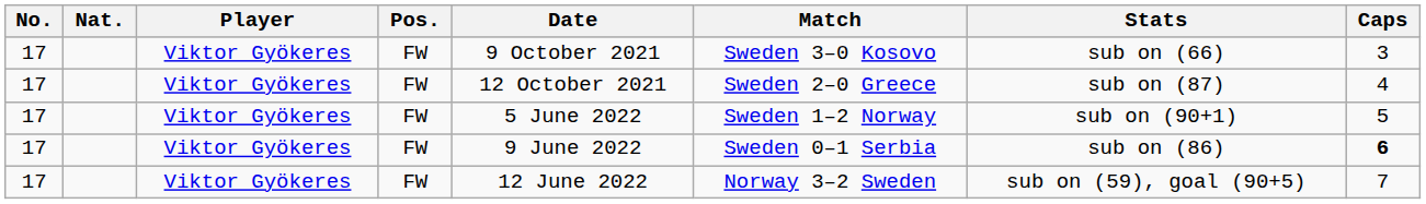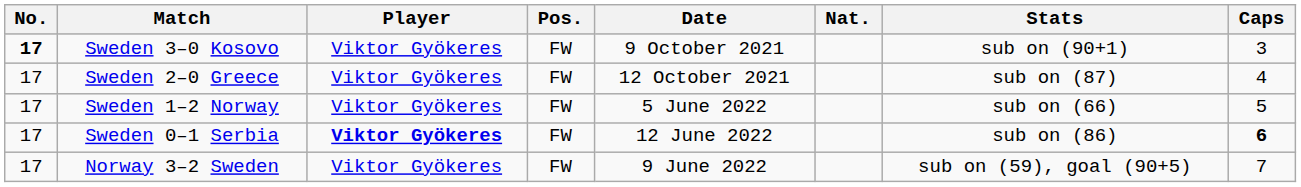columns swapped: Nat. <-> Match
row 2 | No.: normal -> bold
row 2 | Stats: sub on (66) -> sub on (90+1)
row 4 | Stats: sub on (90+1) -> sub on (66)
row 5 | Player: normal -> bold
row 5 | Date: 9 June 2022 -> 12 June 2022
row 6 | Date: 12 June 2022 -> 9 June 2022
